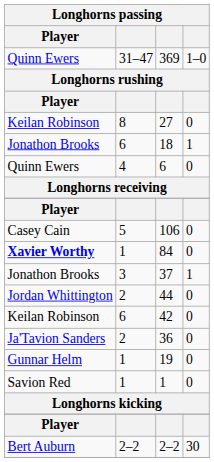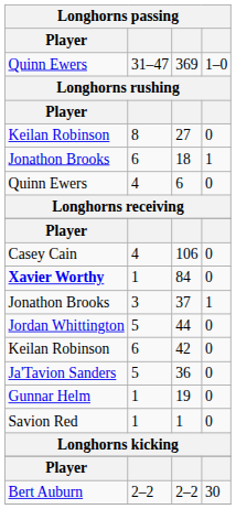106 | column 2: 5 -> 4
44 | column 2: 2 -> 5
36 | column 2: 2 -> 5
